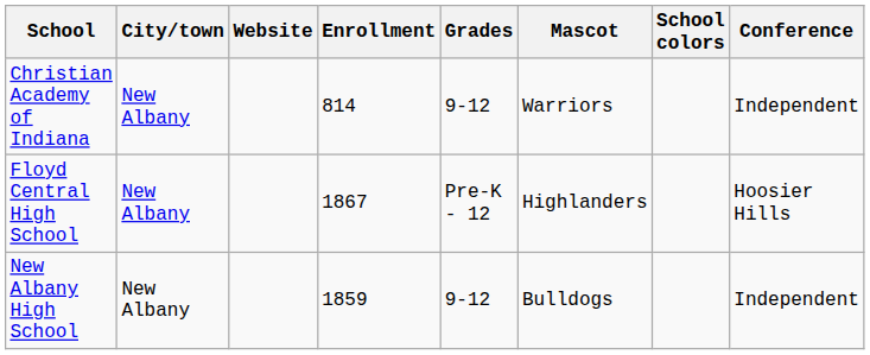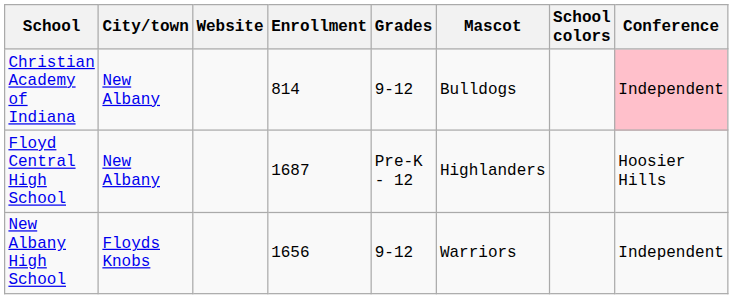Christian Academy of Indiana | Mascot: Warriors -> Bulldogs
Christian Academy of Indiana | Conference: no background -> pink background
Floyd Central High School | Enrollment: 1867 -> 1687
New Albany High School | City/town: New Albany -> Floyds Knobs
New Albany High School | Enrollment: 1859 -> 1656
New Albany High School | Mascot: Bulldogs -> Warriors
